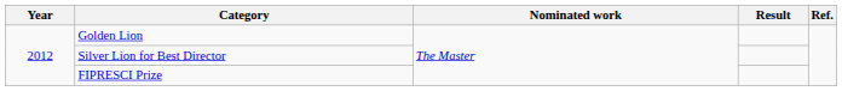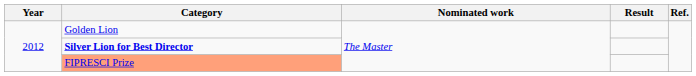Silver Lion for Best Director | Category: normal -> bold
FIPRESCI Prize | Category: no background -> lightsalmon background
